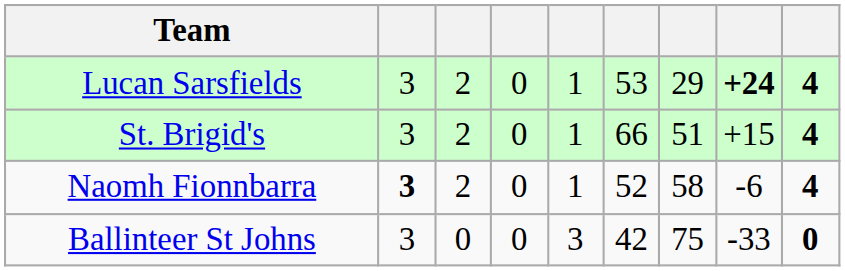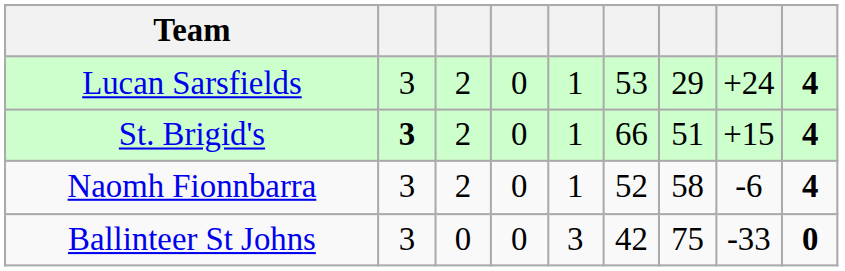Lucan Sarsfields | column 8: bold -> normal
St. Brigid's | column 2: normal -> bold
Naomh Fionnbarra | column 2: bold -> normal
